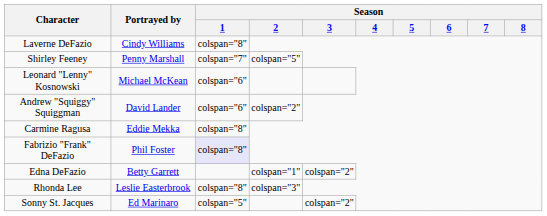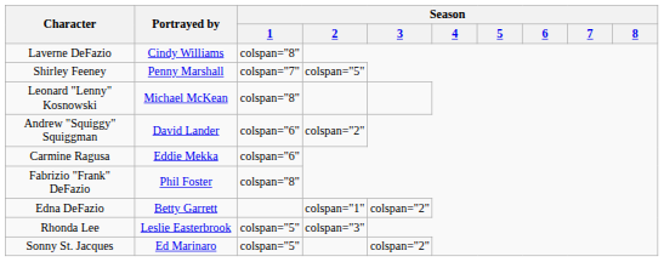Leonard "Lenny" Kosnowski | Season / 1: colspan="6" -> colspan="8"
Carmine Ragusa | Season / 1: colspan="8" -> colspan="6"
Fabrizio "Frank" DeFazio | Season / 1: lavender background -> no background
Rhonda Lee | Season / 1: colspan="8" -> colspan="5"
